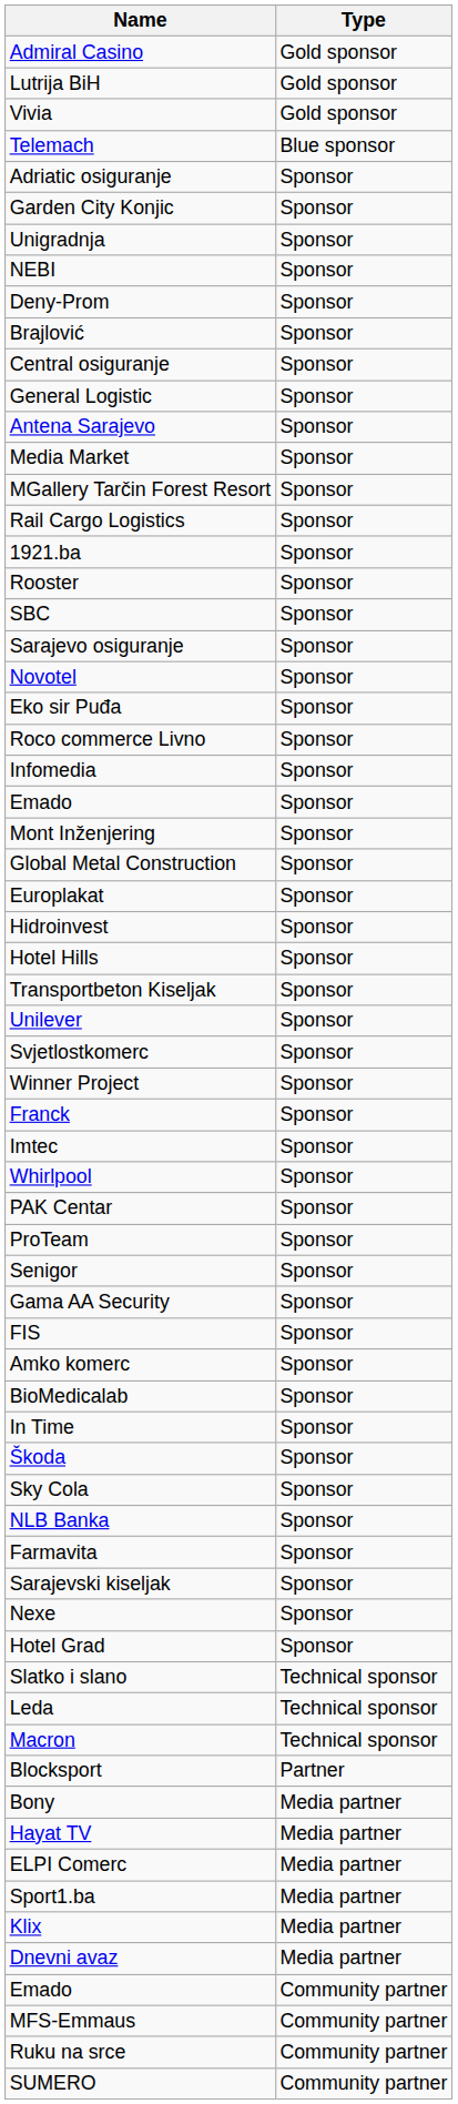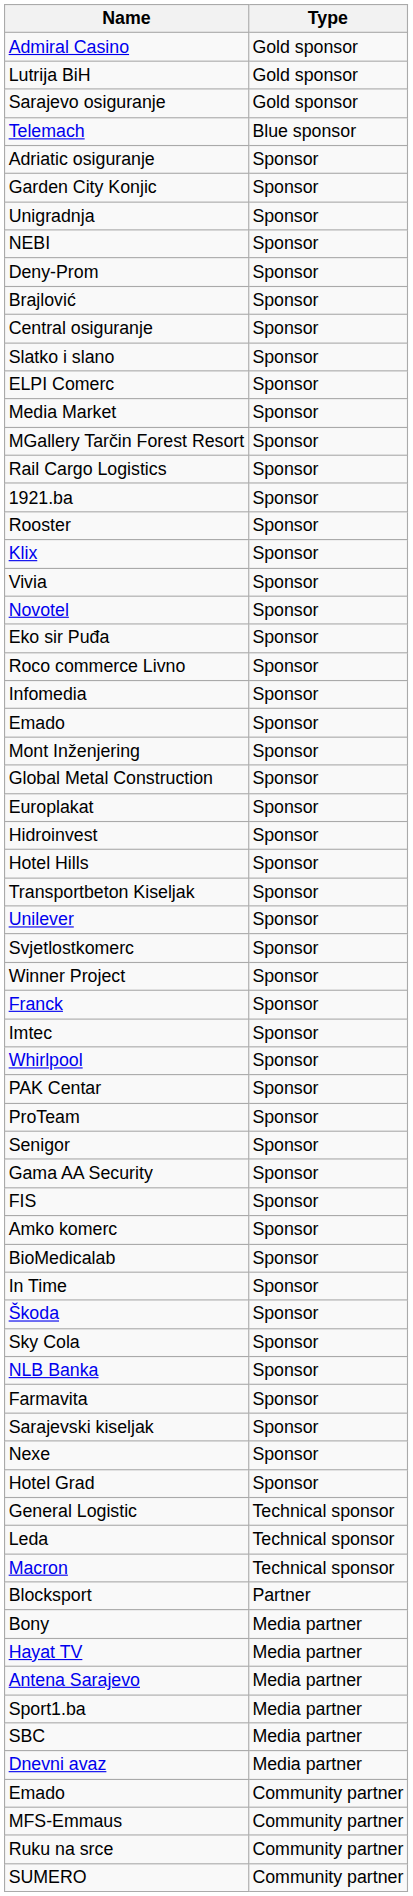row 4 | Name: Vivia -> Sarajevo osiguranje
row 13 | Name: General Logistic -> Slatko i slano
row 14 | Name: Antena Sarajevo -> ELPI Comerc
row 20 | Name: SBC -> Klix
row 21 | Name: Sarajevo osiguranje -> Vivia
row 54 | Name: Slatko i slano -> General Logistic
row 60 | Name: ELPI Comerc -> Antena Sarajevo
row 62 | Name: Klix -> SBC
